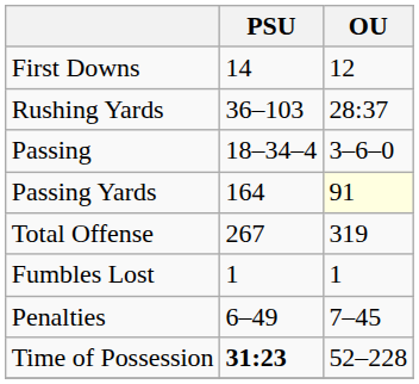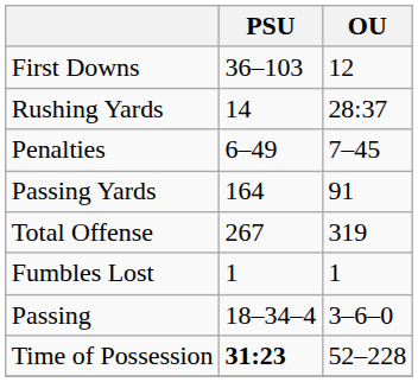First Downs | PSU: 14 -> 36–103
Rushing Yards | PSU: 36–103 -> 14
rows swapped: Passing <-> Penalties
Passing Yards | OU: lightyellow background -> no background
